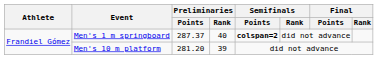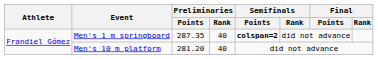Men's 1 m springboard | Preliminaries / Points: 287.37 -> 287.35
Men's 10 m platform | Preliminaries / Rank: 39 -> 40
